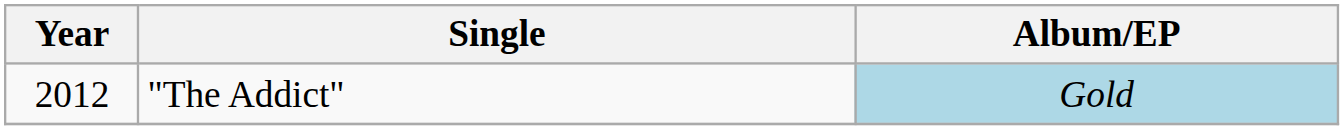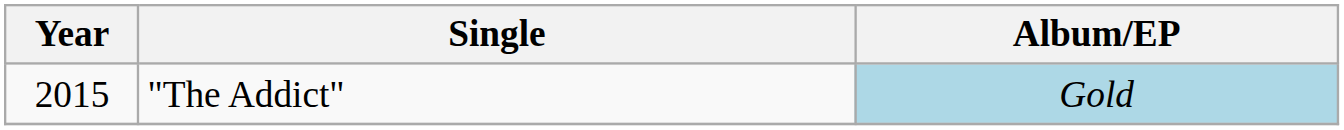"The Addict" | Year: 2012 -> 2015
